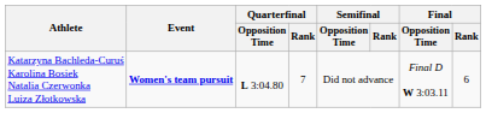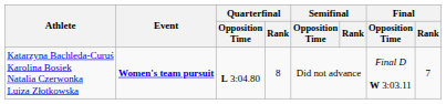row 3 | Quarterfinal / Rank: 7 -> 8
row 3 | Final / Rank: 6 -> 7
